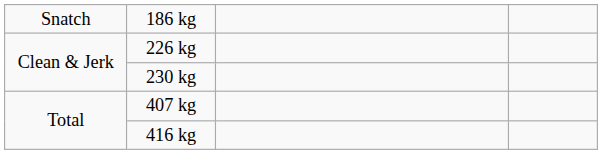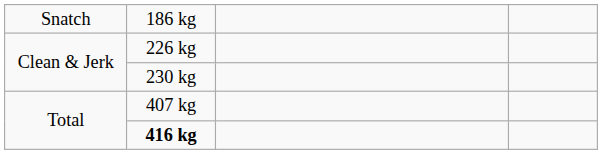416 kg | column 2: normal -> bold
